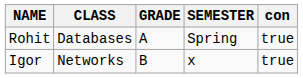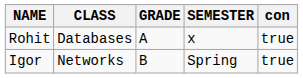Rohit | SEMESTER: Spring -> x
Igor | SEMESTER: x -> Spring
